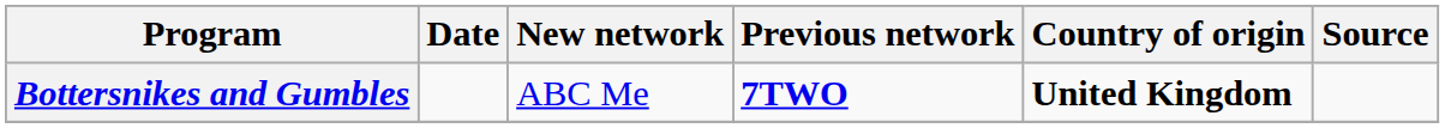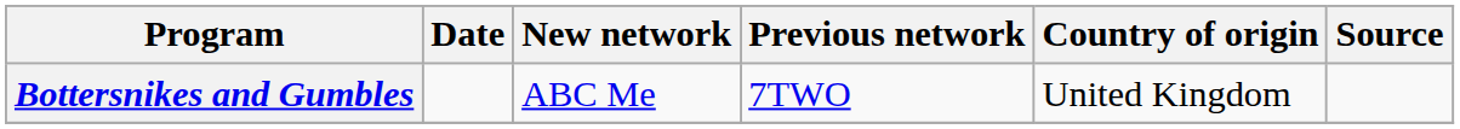Bottersnikes and Gumbles | Previous network: bold -> normal
Bottersnikes and Gumbles | Country of origin: bold -> normal
